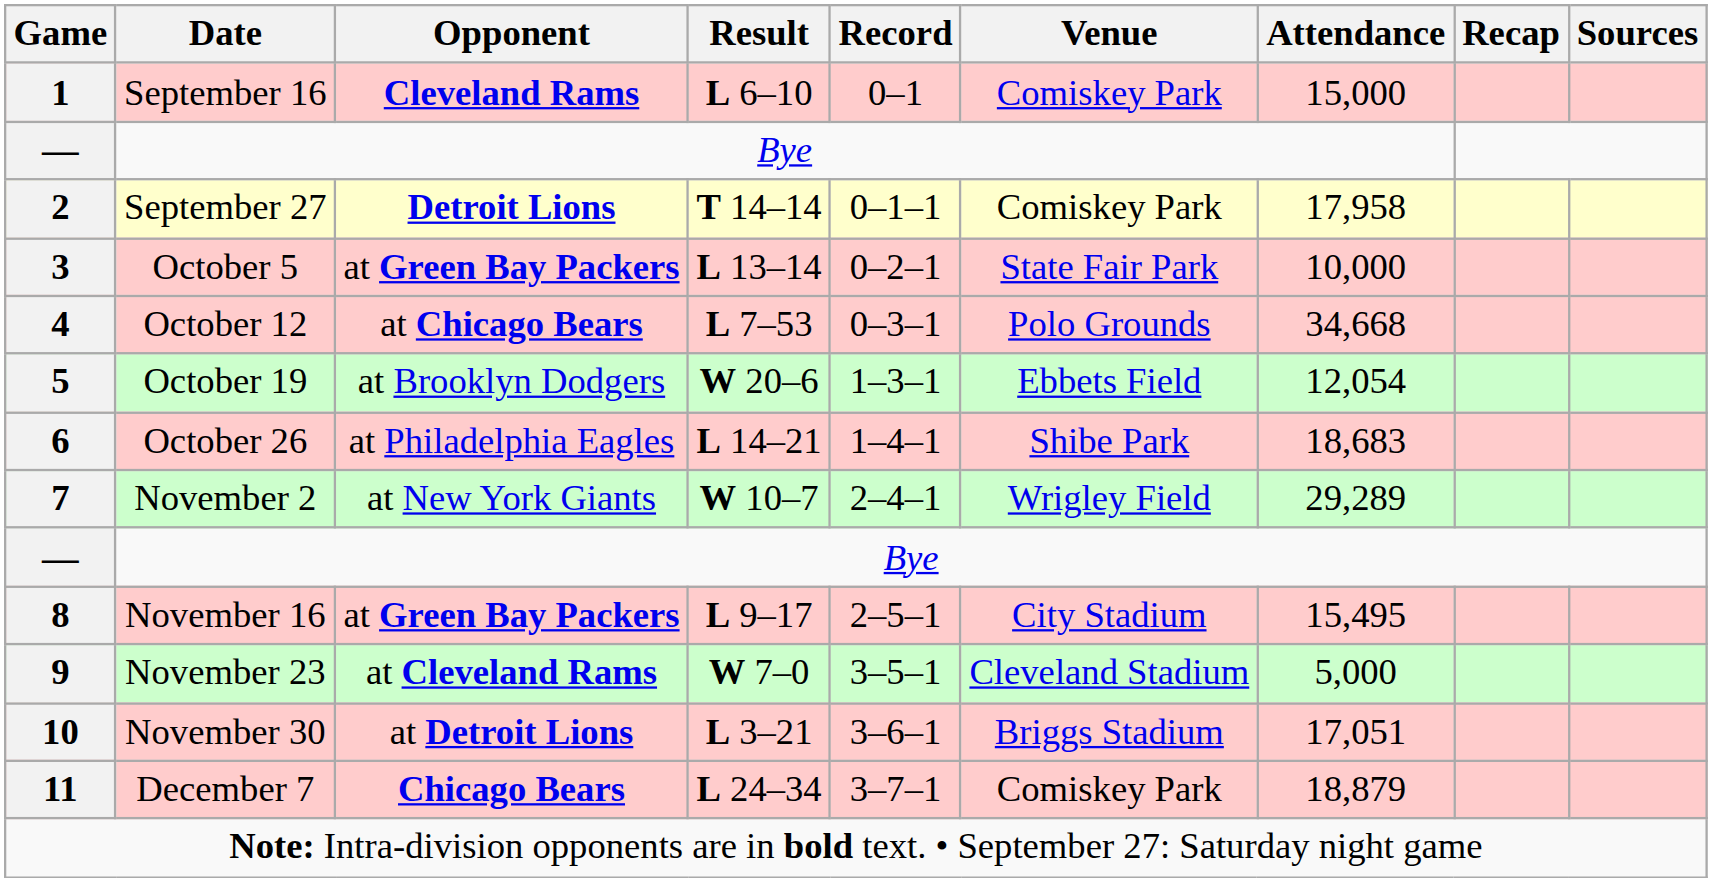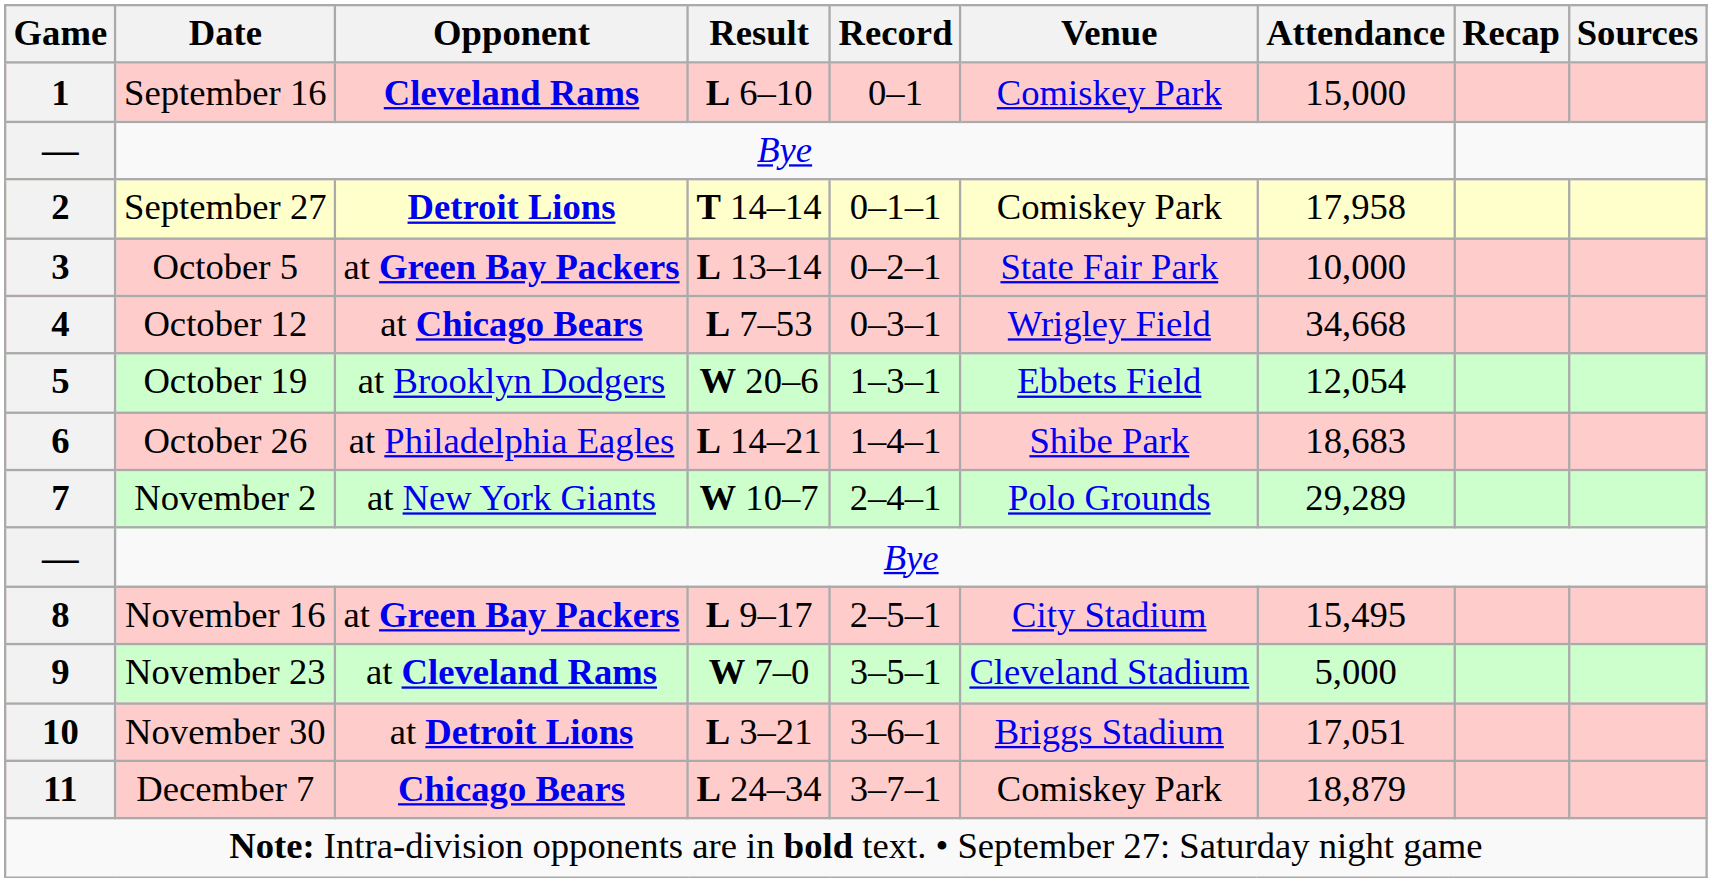4 | Venue: Polo Grounds -> Wrigley Field
7 | Venue: Wrigley Field -> Polo Grounds
